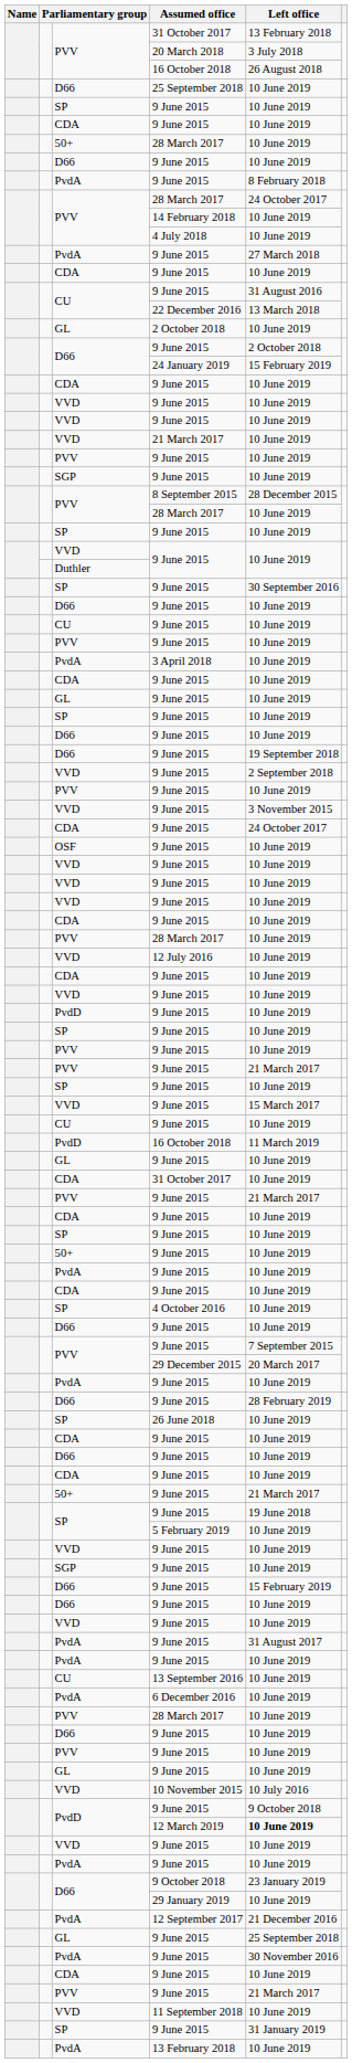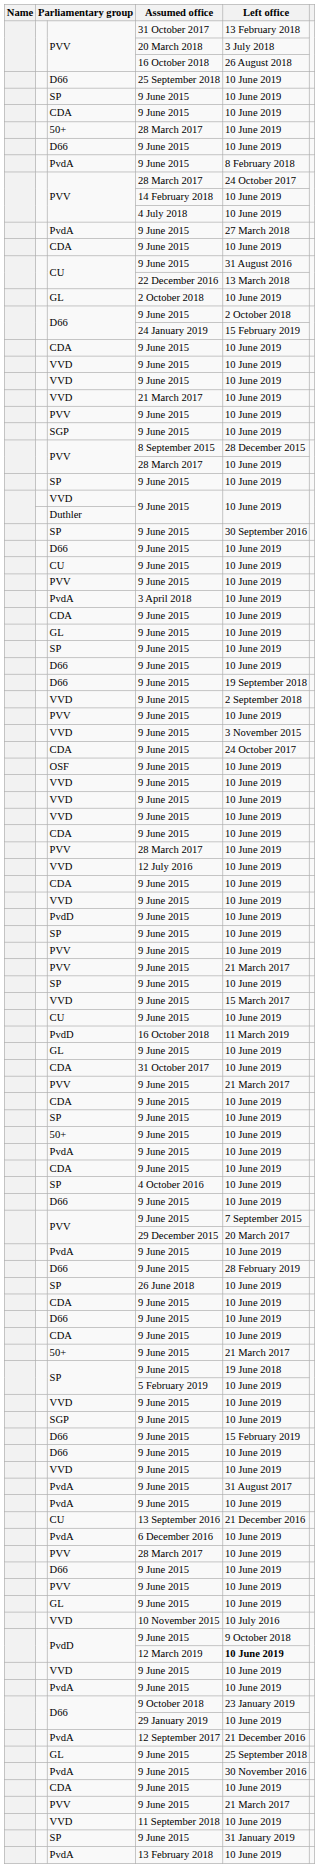13 September 2016 | Left office: 10 June 2019 -> 21 December 2016
